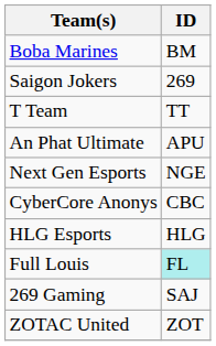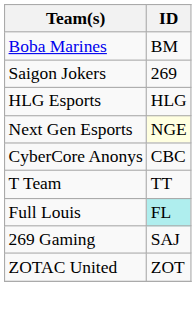rows swapped: HLG Esports <-> T Team
- row: An Phat Ultimate | APU
Next Gen Esports | ID: no background -> lightyellow background
